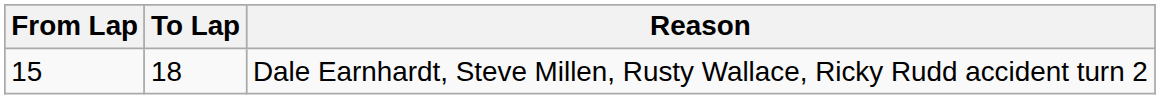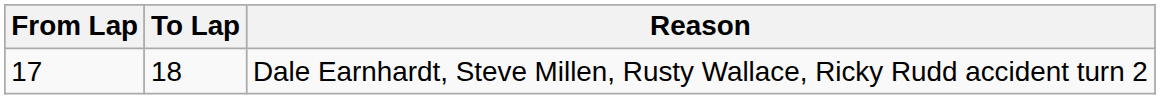row 2 | From Lap: 15 -> 17
